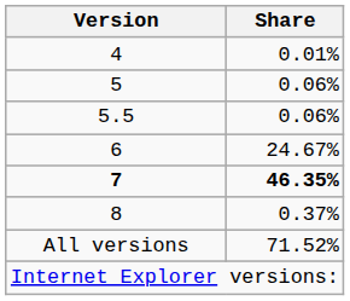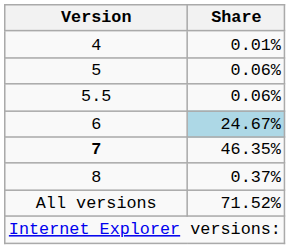6 | Share: no background -> lightblue background
7 | Share: bold -> normal
